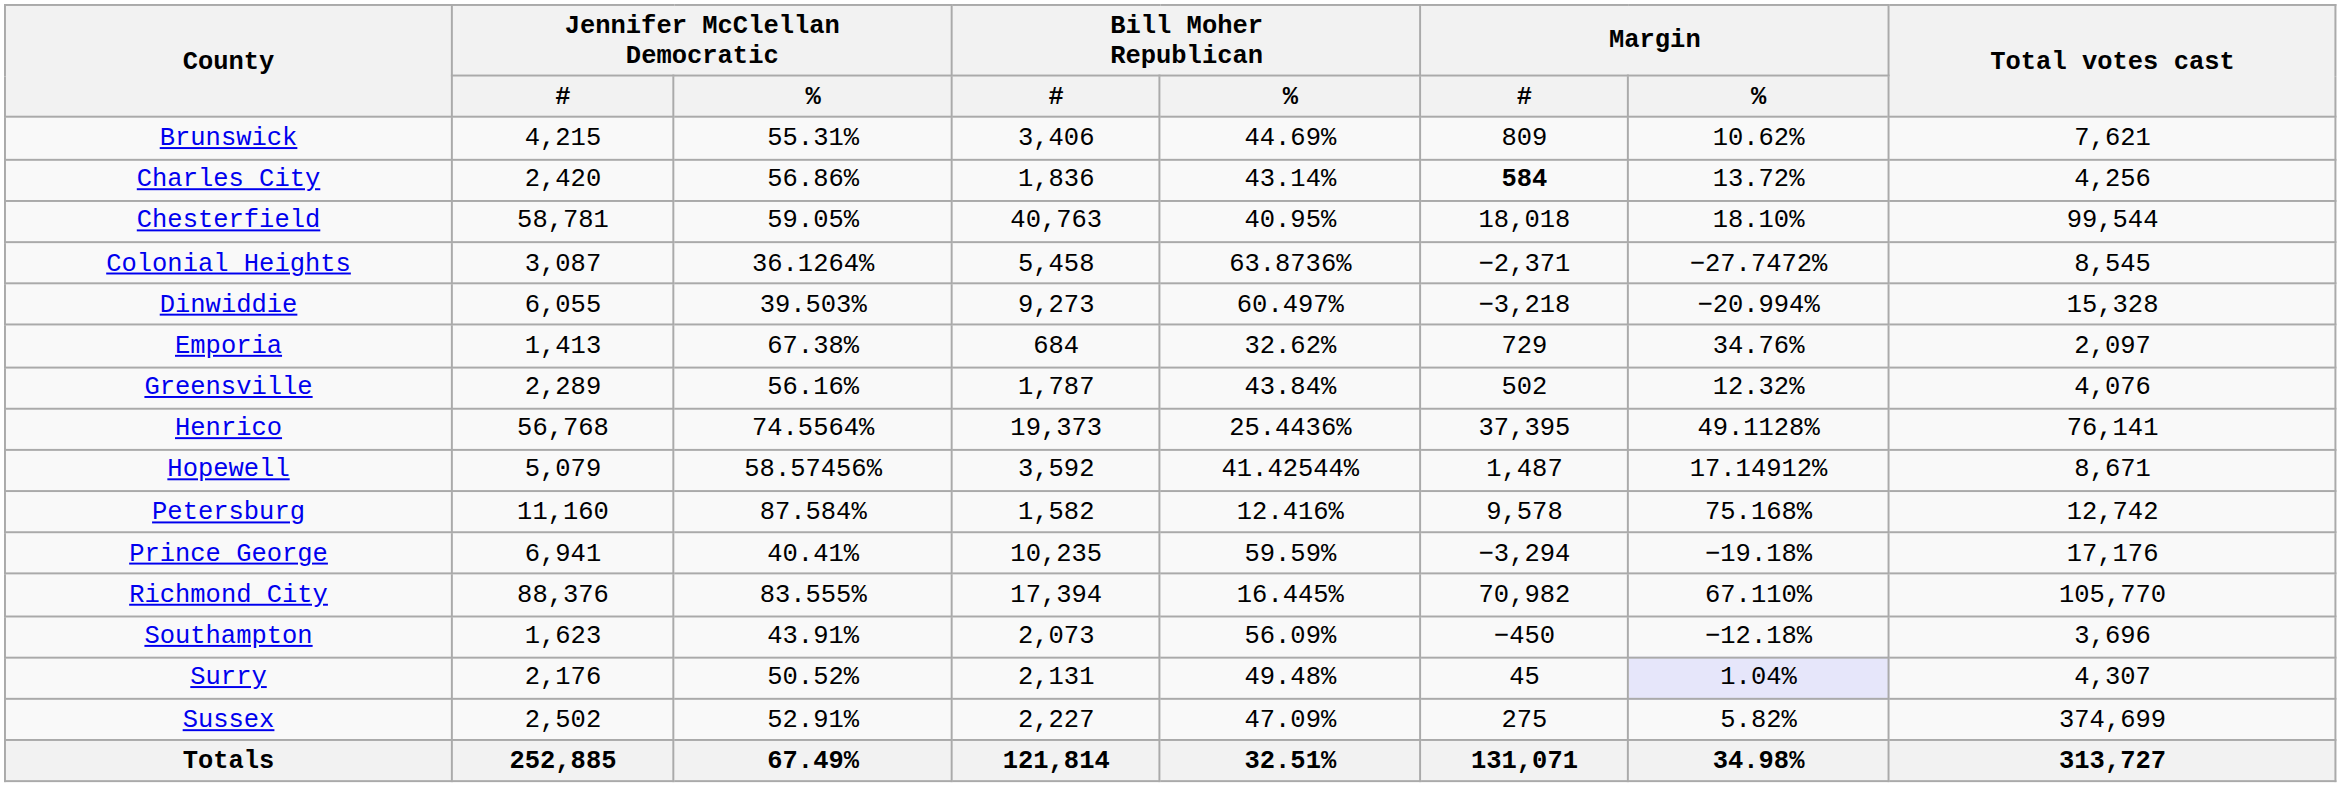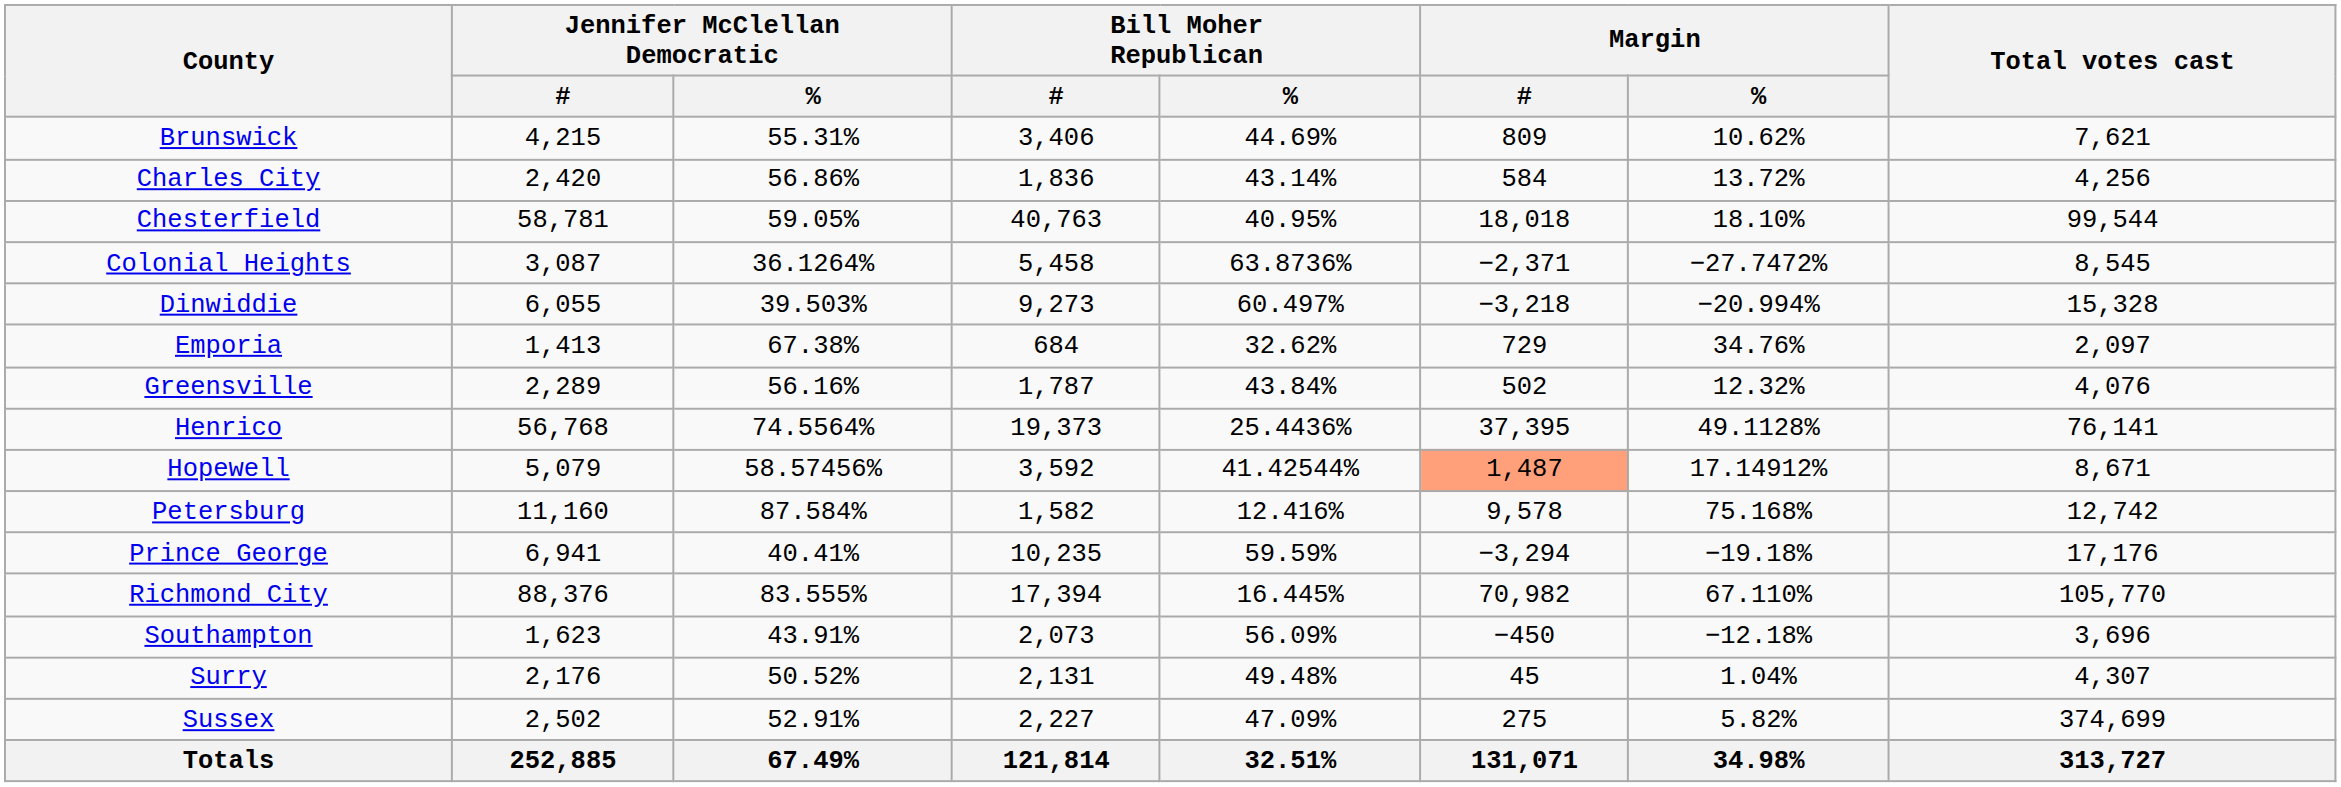Charles City | Margin / #: bold -> normal
Hopewell | Margin / #: no background -> lightsalmon background
Surry | Margin / %: lavender background -> no background
